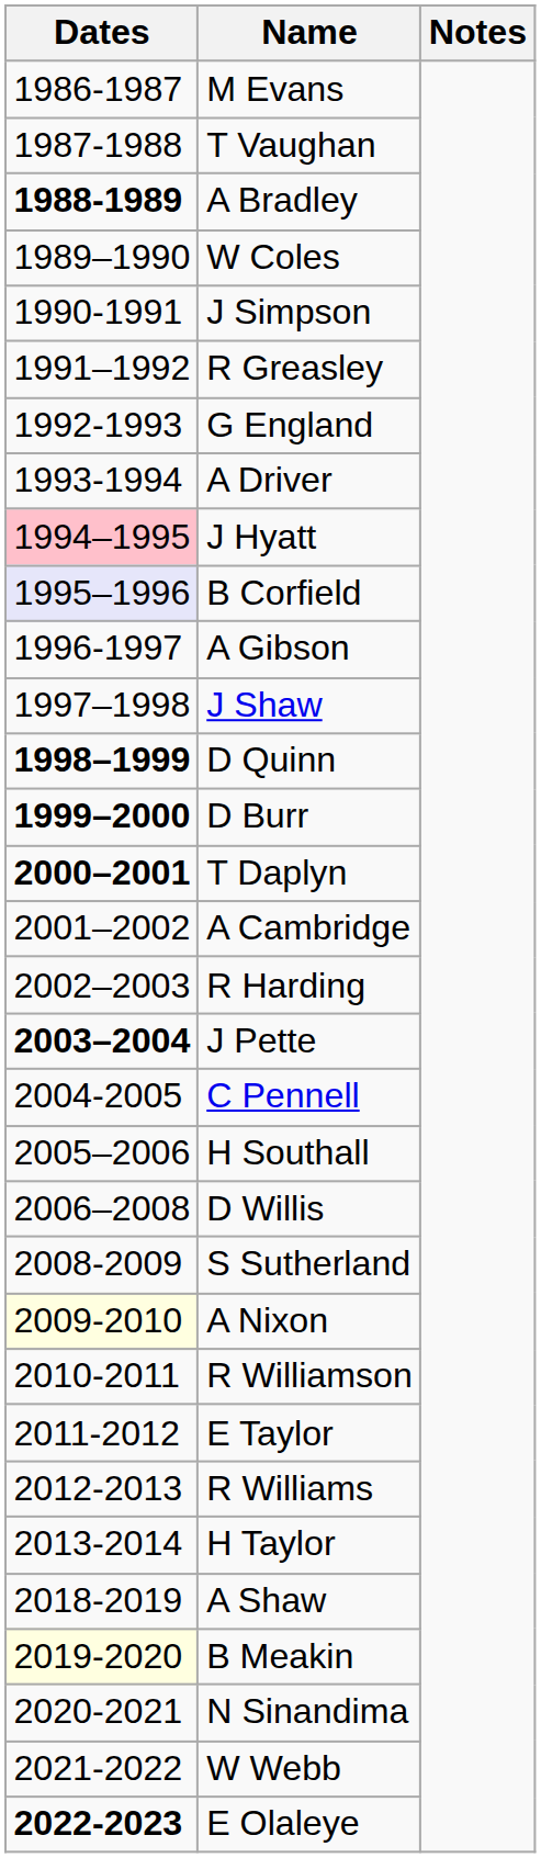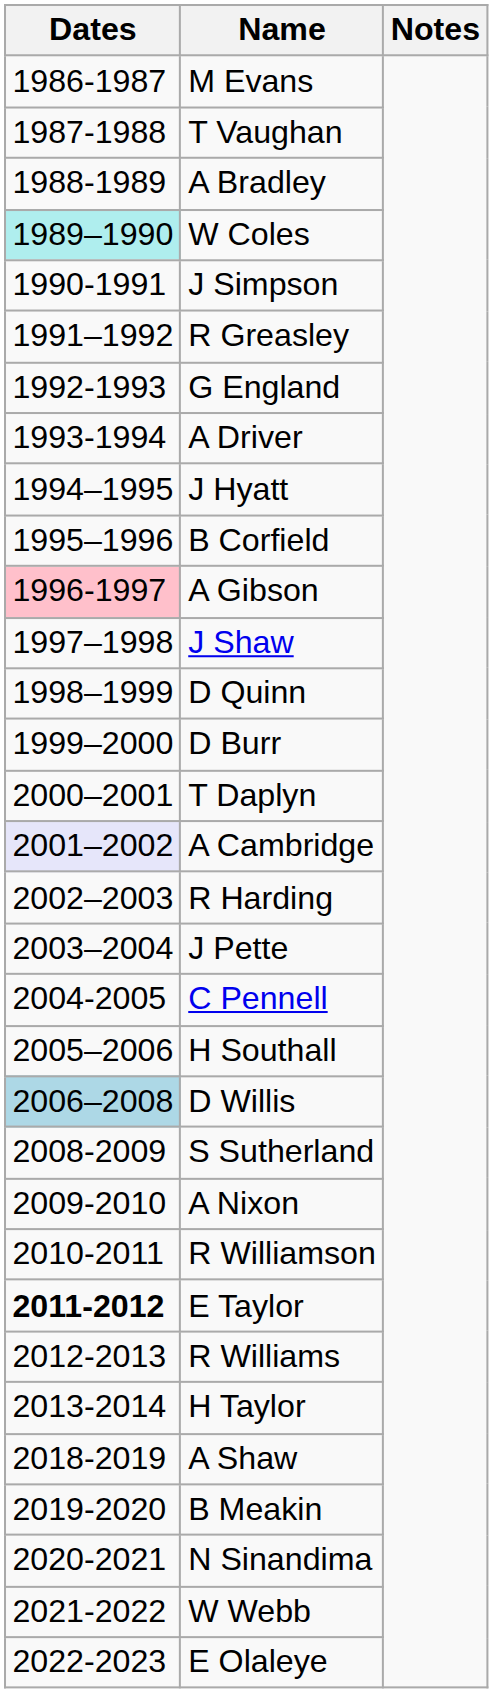A Bradley | Dates: bold -> normal
W Coles | Dates: no background -> paleturquoise background
J Hyatt | Dates: pink background -> no background
B Corfield | Dates: lavender background -> no background
A Gibson | Dates: no background -> pink background
D Quinn | Dates: bold -> normal
D Burr | Dates: bold -> normal
T Daplyn | Dates: bold -> normal
A Cambridge | Dates: no background -> lavender background
J Pette | Dates: bold -> normal
D Willis | Dates: no background -> lightblue background
A Nixon | Dates: lightyellow background -> no background
E Taylor | Dates: normal -> bold
B Meakin | Dates: lightyellow background -> no background
E Olaleye | Dates: bold -> normal
